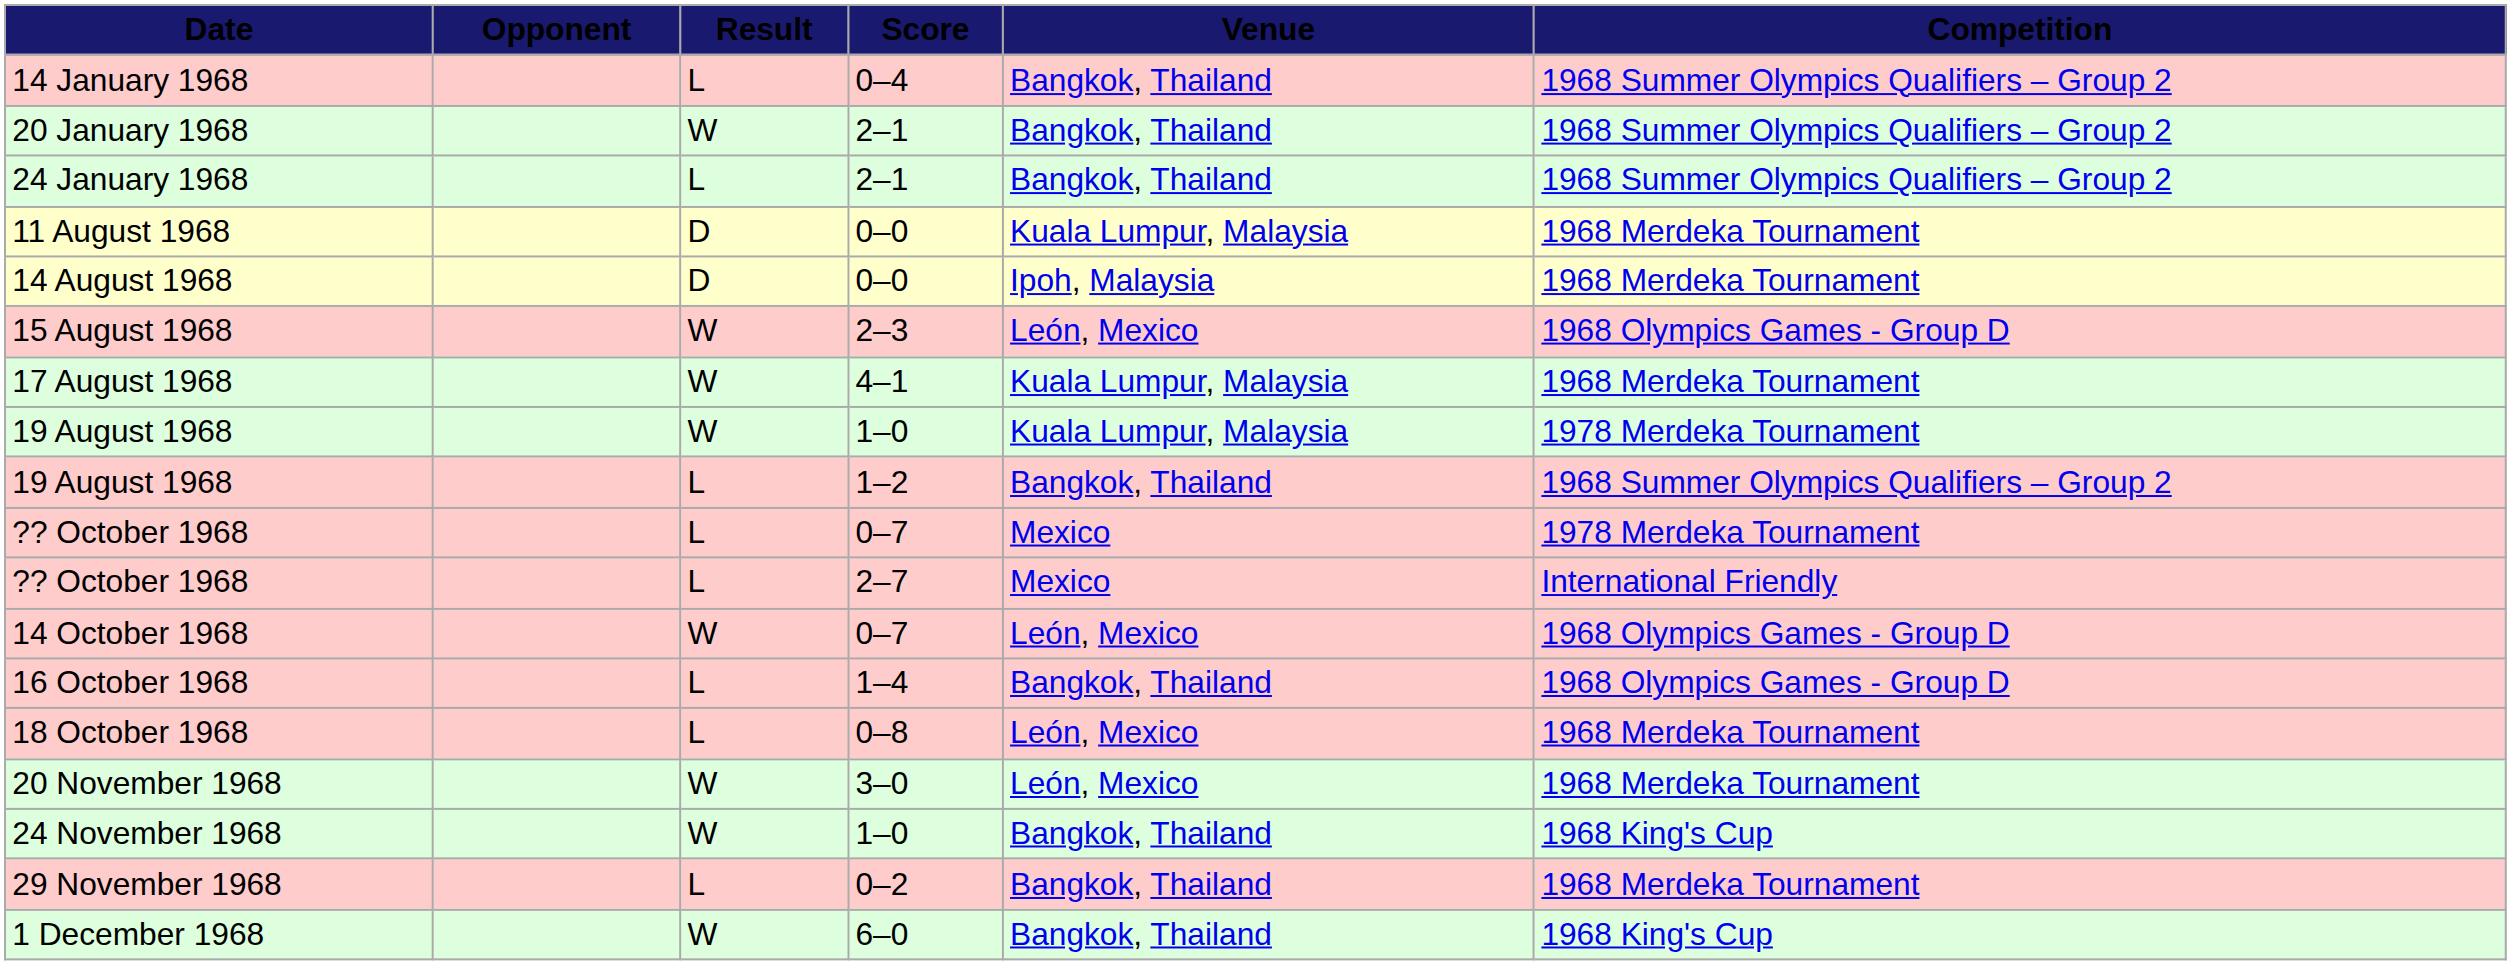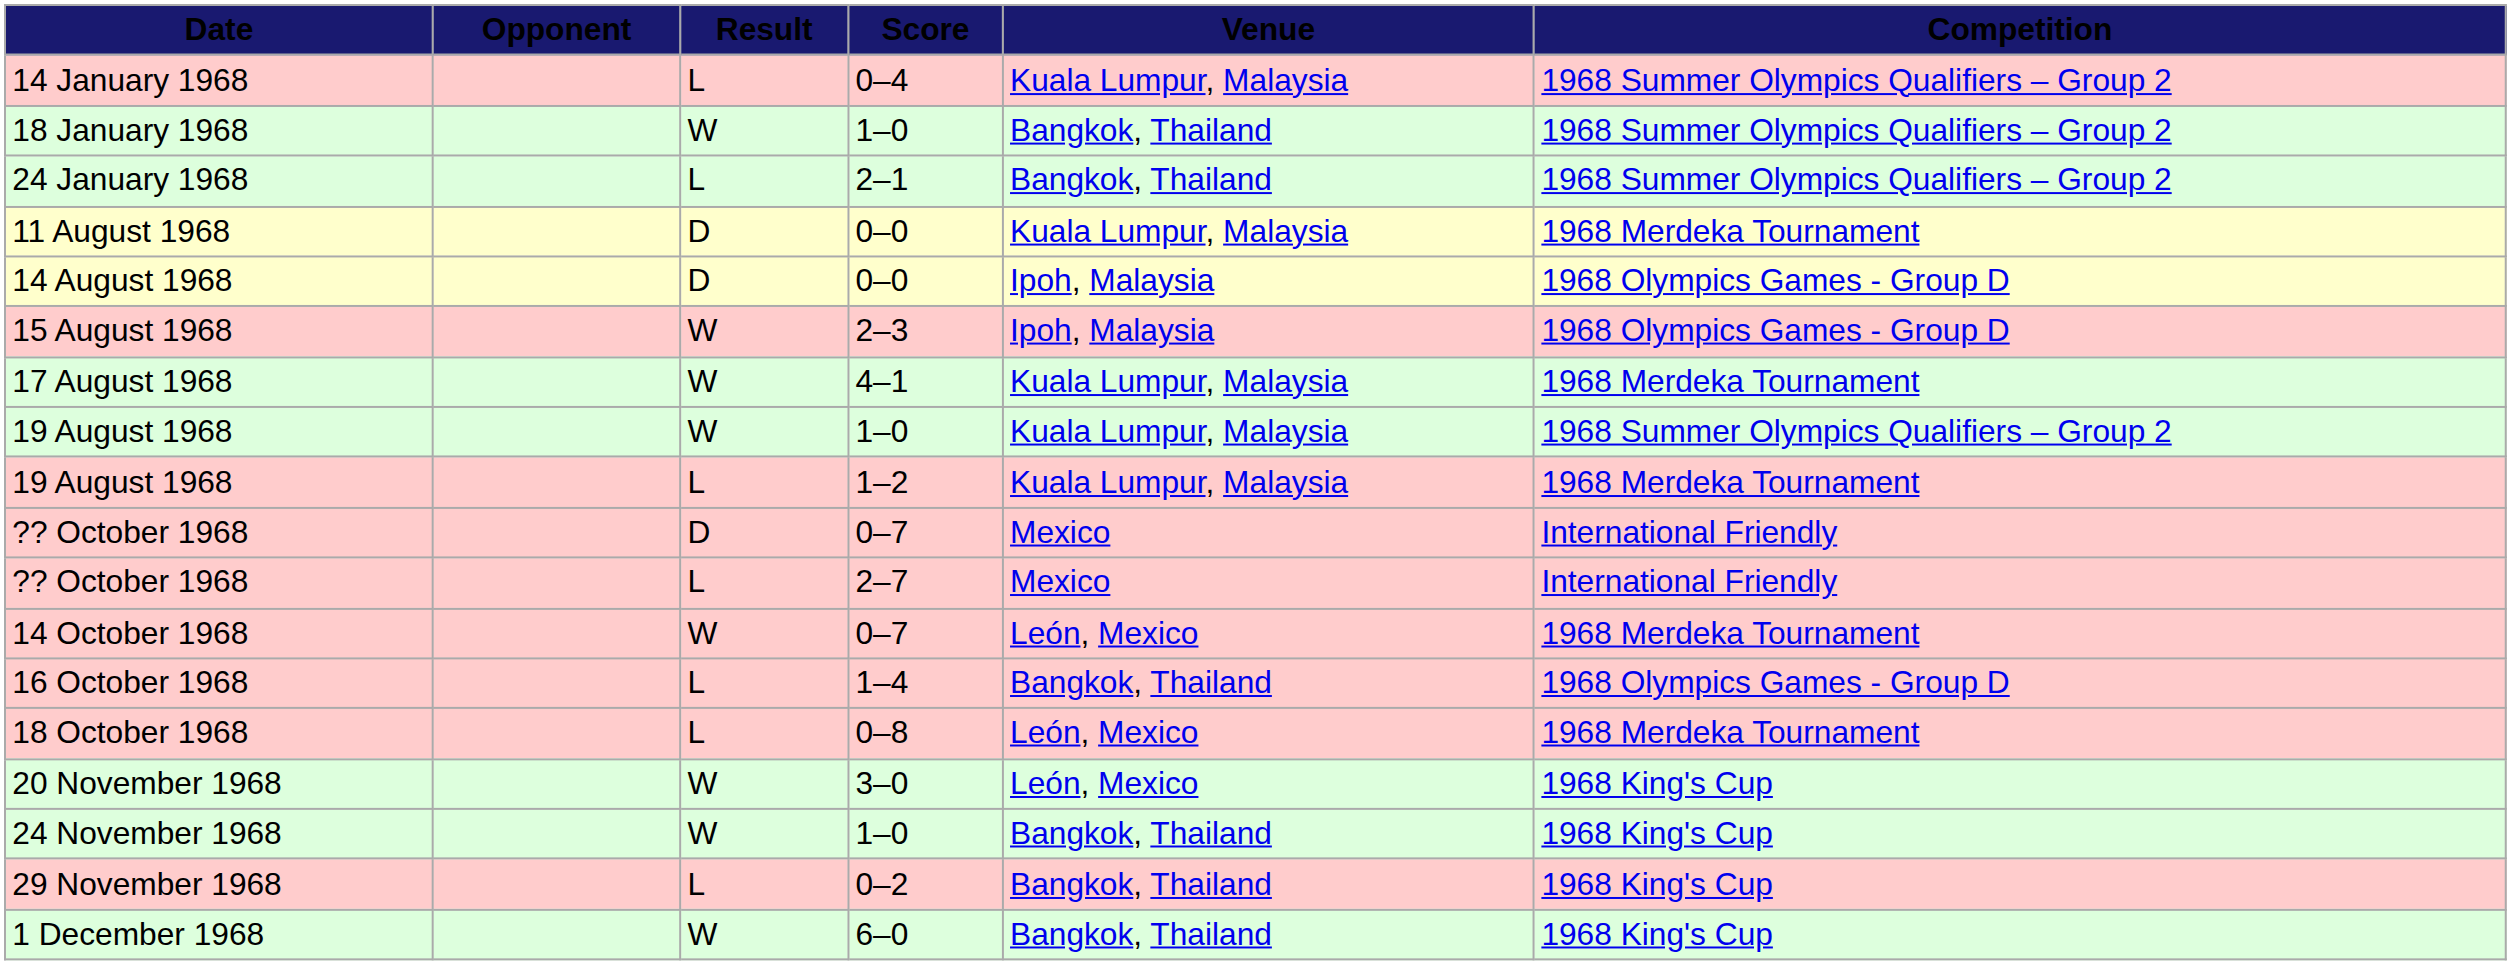14 January 1968 | Venue: Bangkok, Thailand -> Kuala Lumpur, Malaysia
+ row: 18 January 1968 | W | 1–0 | Bangkok, Thailand | 1968 Summer Olympics Qualifiers – Group 2
- row: 20 January 1968 | W | 2–1 | Bangkok, Thailand | 1968 Summer Olympics Qualifiers – Group 2
14 August 1968 | Competition: 1968 Merdeka Tournament -> 1968 Olympics Games - Group D
15 August 1968 | Venue: León, Mexico -> Ipoh, Malaysia
19 August 1968 / 1–0 | Competition: 1978 Merdeka Tournament -> 1968 Summer Olympics Qualifiers – Group 2
19 August 1968 / 1–2 | Venue: Bangkok, Thailand -> Kuala Lumpur, Malaysia
19 August 1968 / 1–2 | Competition: 1968 Summer Olympics Qualifiers – Group 2 -> 1968 Merdeka Tournament
?? October 1968 / 0–7 | Result: L -> D
?? October 1968 / 0–7 | Competition: 1978 Merdeka Tournament -> International Friendly
14 October 1968 | Competition: 1968 Olympics Games - Group D -> 1968 Merdeka Tournament
20 November 1968 | Competition: 1968 Merdeka Tournament -> 1968 King's Cup
29 November 1968 | Competition: 1968 Merdeka Tournament -> 1968 King's Cup
